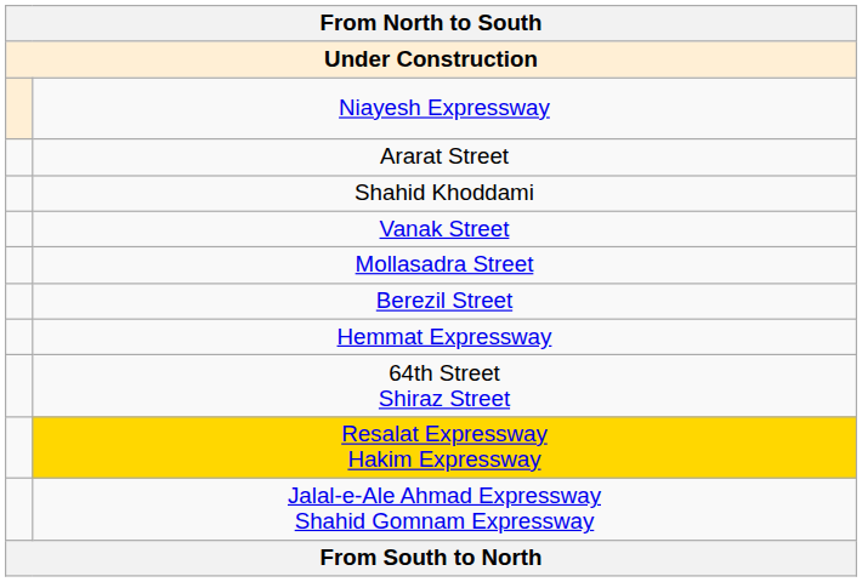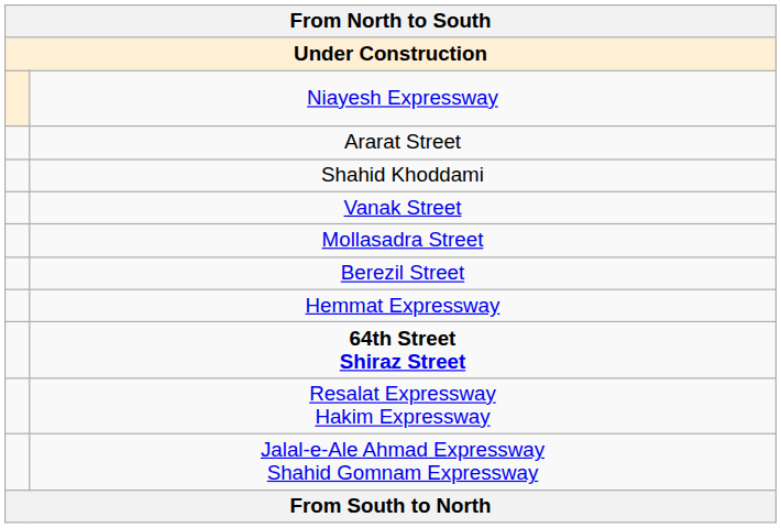64th Street Shiraz Street | column 2: normal -> bold
Resalat Expressway Hakim Expressway | column 2: gold background -> no background
